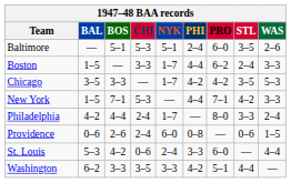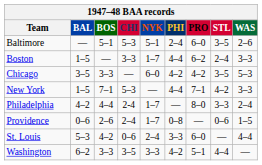Chicago | NYK: 1–7 -> 6–0
Providence | NYK: 6–0 -> 1–7
